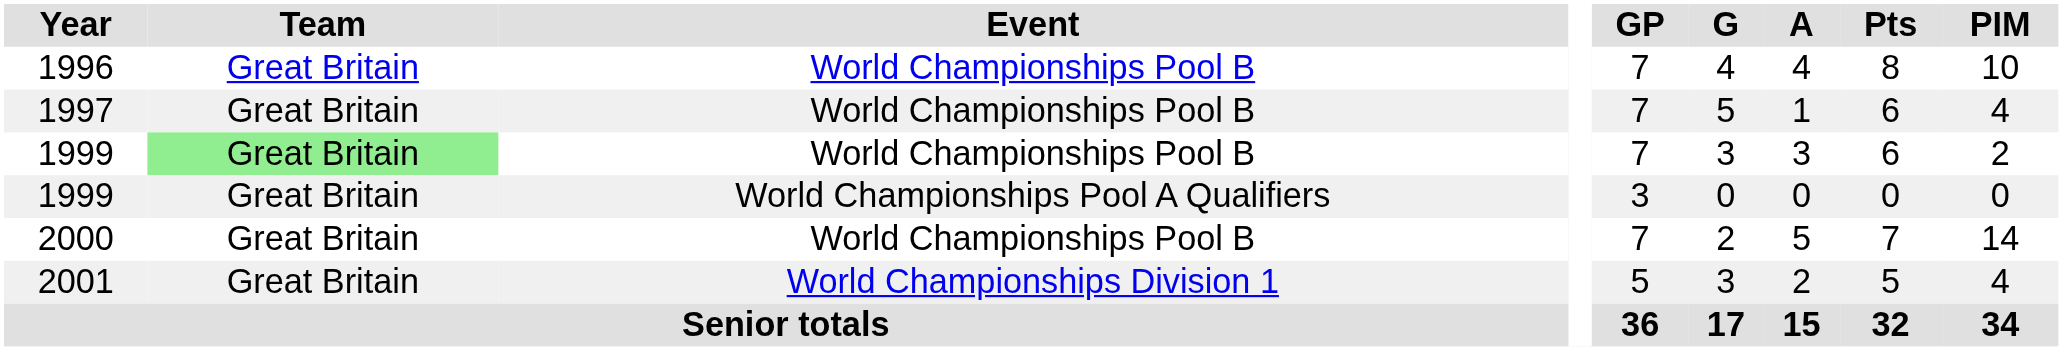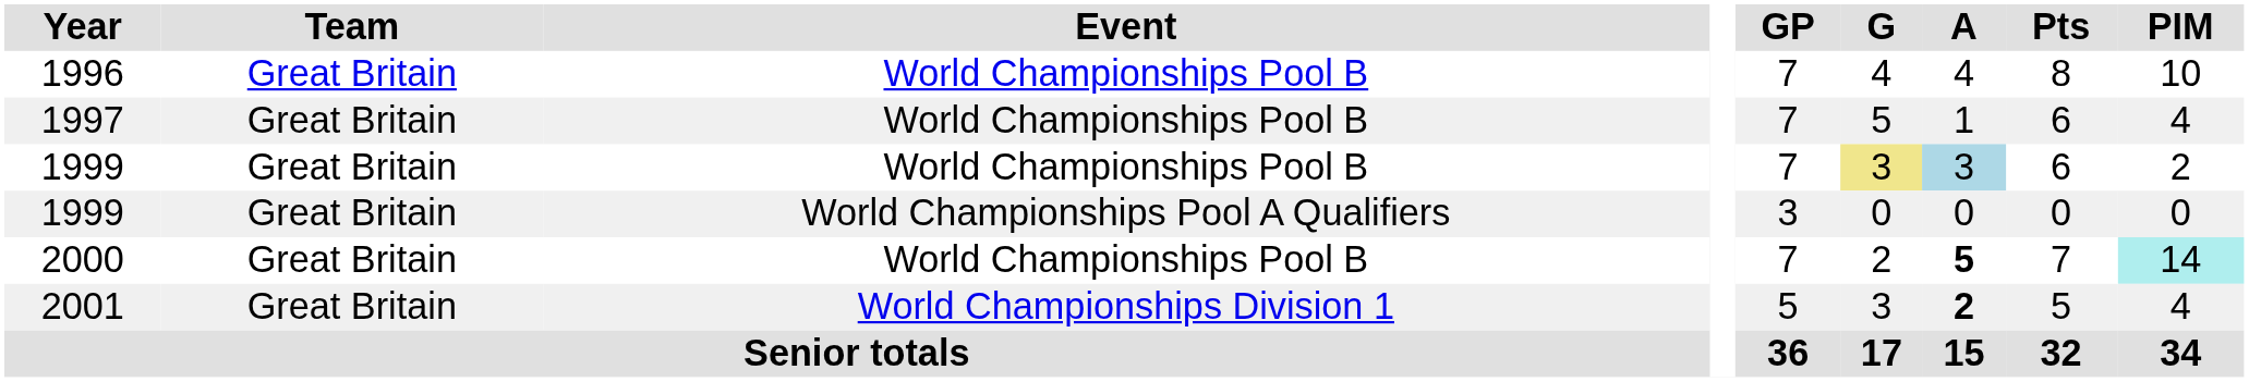1999 / World Championships Pool B | Team: lightgreen background -> no background
1999 / World Championships Pool B | G: no background -> khaki background
1999 / World Championships Pool B | A: no background -> lightblue background
2000 | A: normal -> bold
2000 | PIM: no background -> paleturquoise background
2001 | A: normal -> bold
